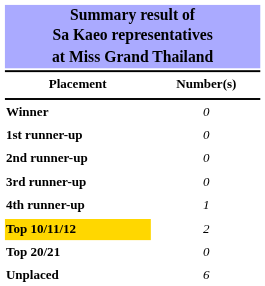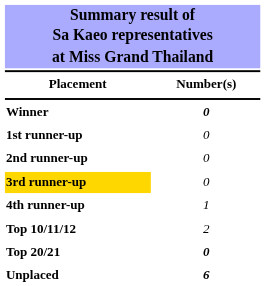row 3 | column 2: normal -> bold
row 6 | column 1: no background -> gold background
row 8 | column 1: gold background -> no background
row 9 | column 2: normal -> bold
row 10 | column 2: normal -> bold
